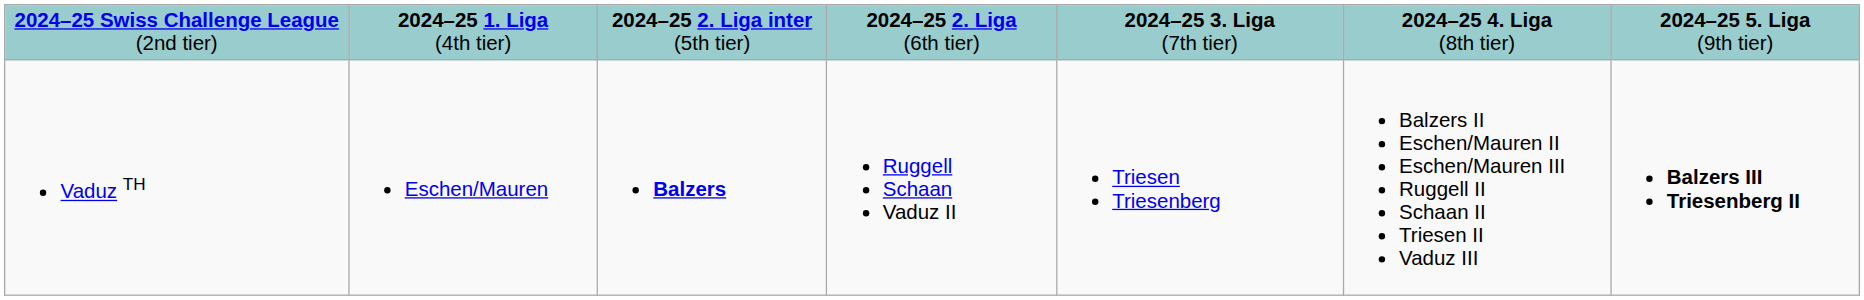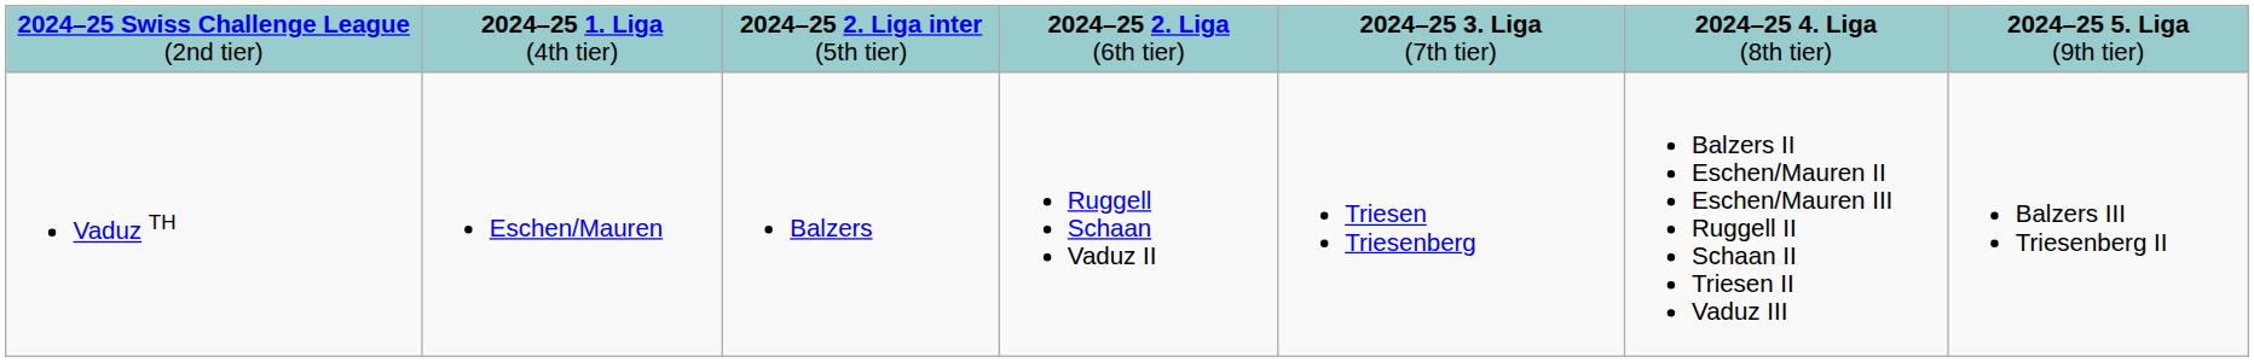Vaduz TH | column 3: bold -> normal
Vaduz TH | column 7: bold -> normal
